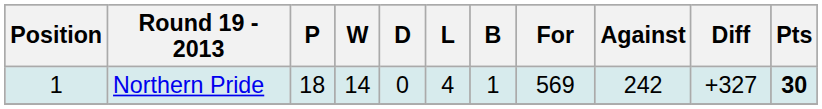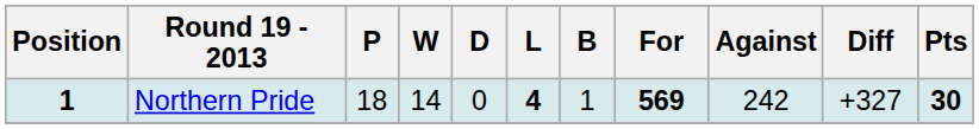Northern Pride | Position: normal -> bold
Northern Pride | L: normal -> bold
Northern Pride | For: normal -> bold
